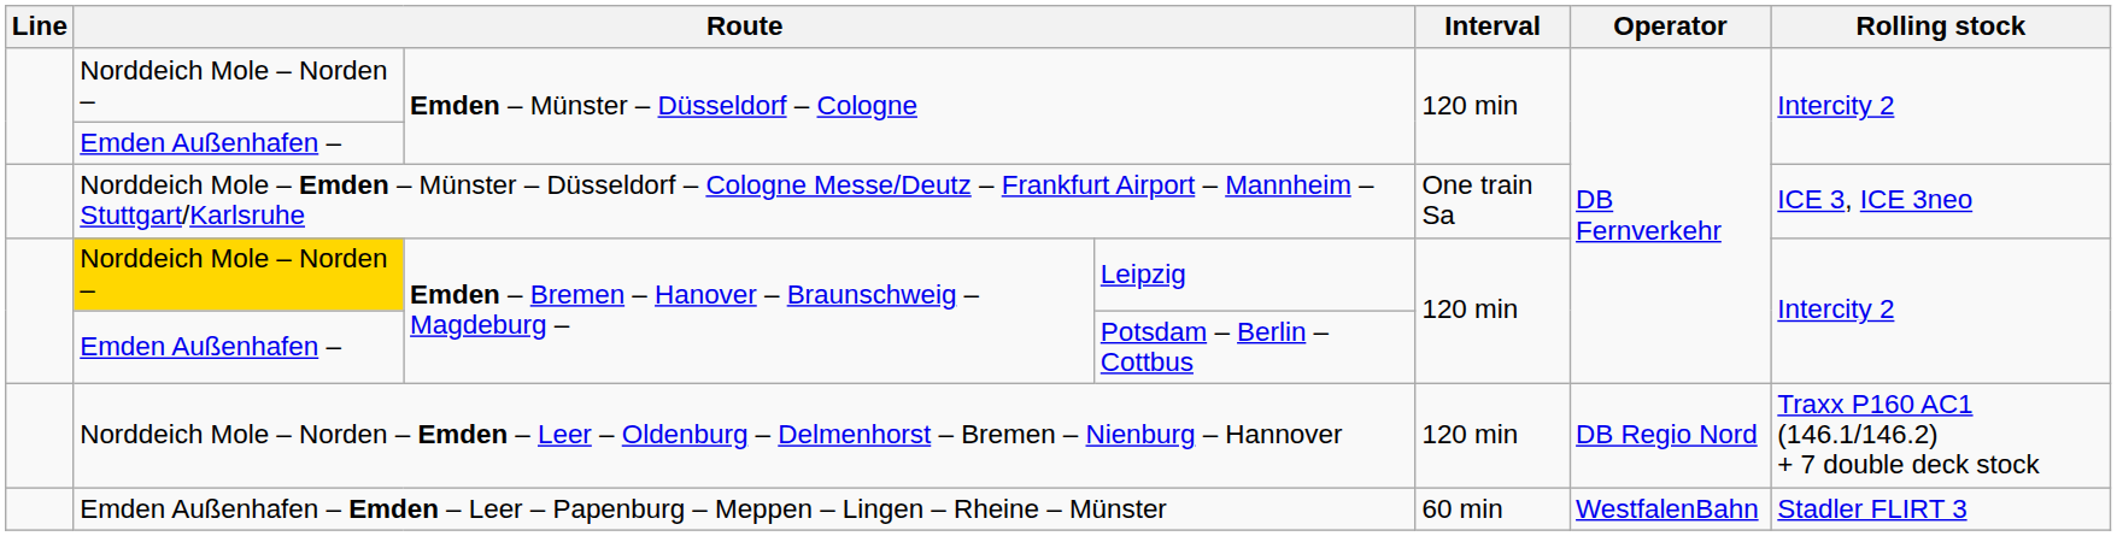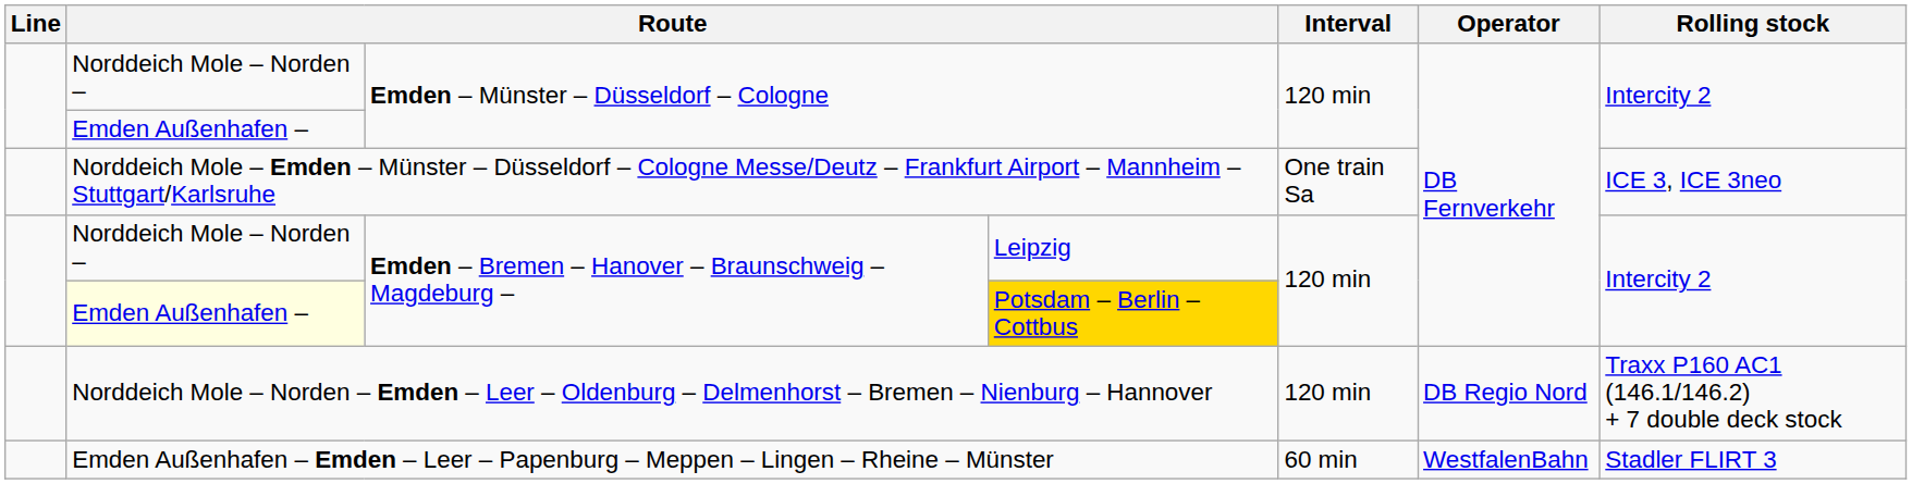Leipzig | column 2: gold background -> no background
Potsdam – Berlin – Cottbus | column 2: no background -> lightyellow background
Potsdam – Berlin – Cottbus | column 4: no background -> gold background
